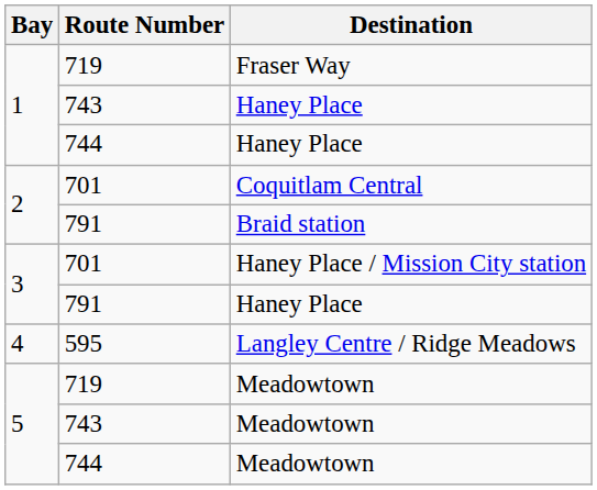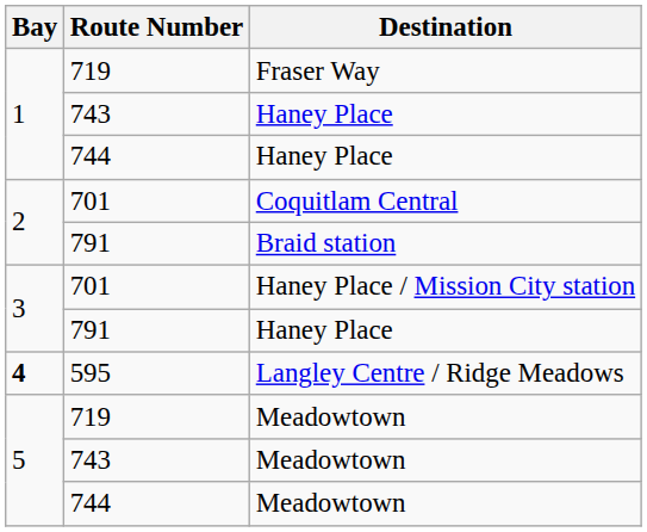Langley Centre / Ridge Meadows | Bay: normal -> bold
